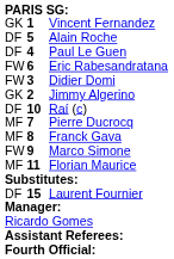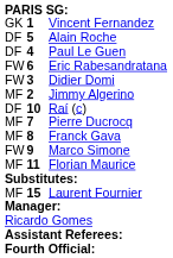Jimmy Algerino | column 1: GK -> MF
Laurent Fournier | column 1: DF -> MF
